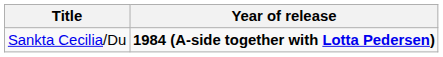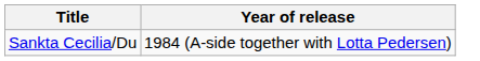Sankta Cecilia/Du | Year of release: bold -> normal
